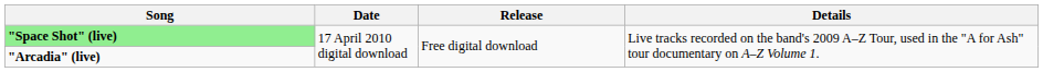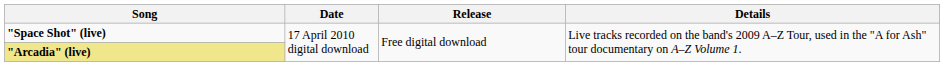"Space Shot" (live) | Song: lightgreen background -> no background
"Arcadia" (live) | Song: no background -> khaki background
